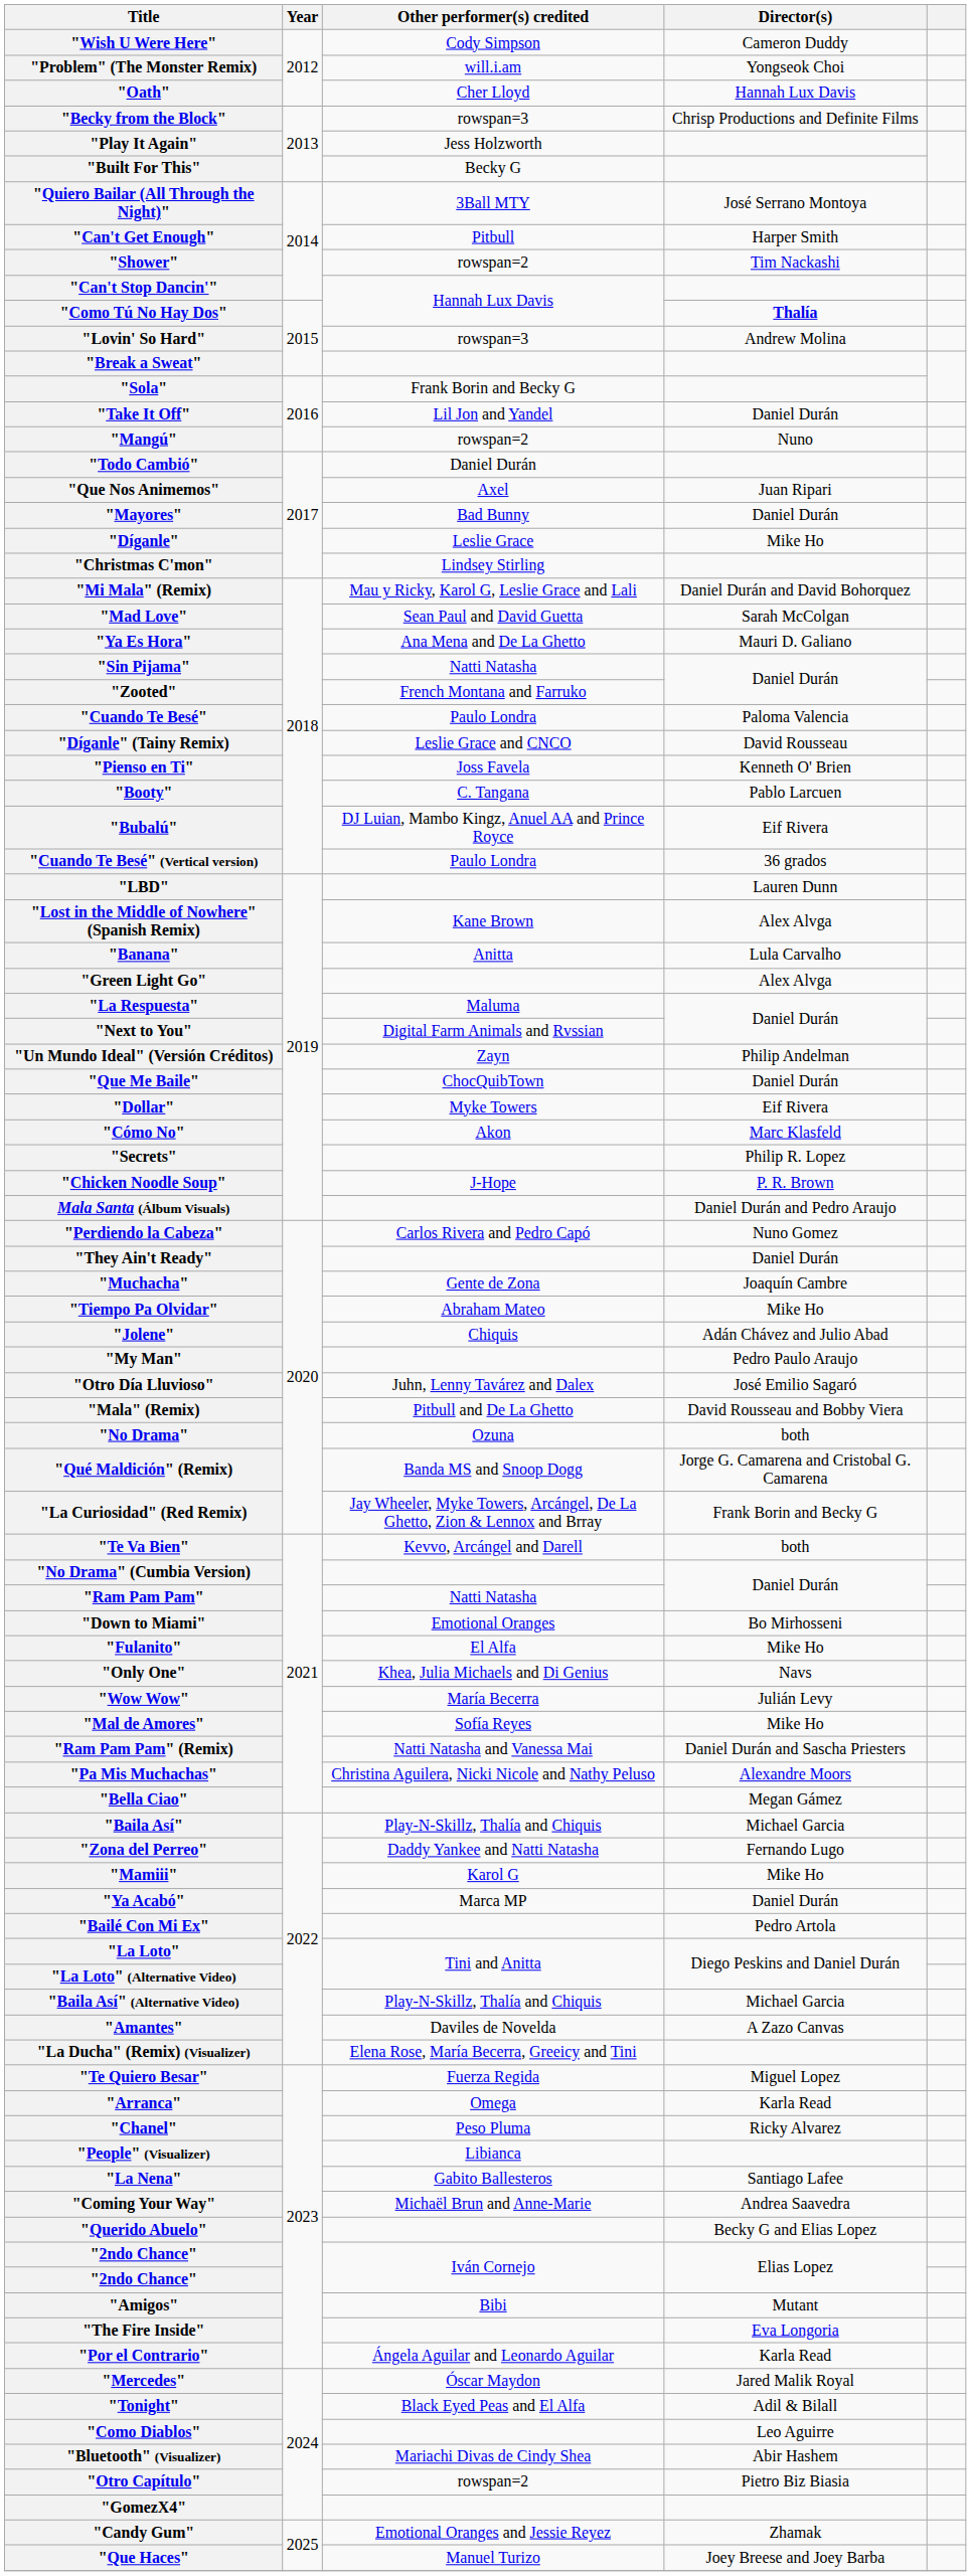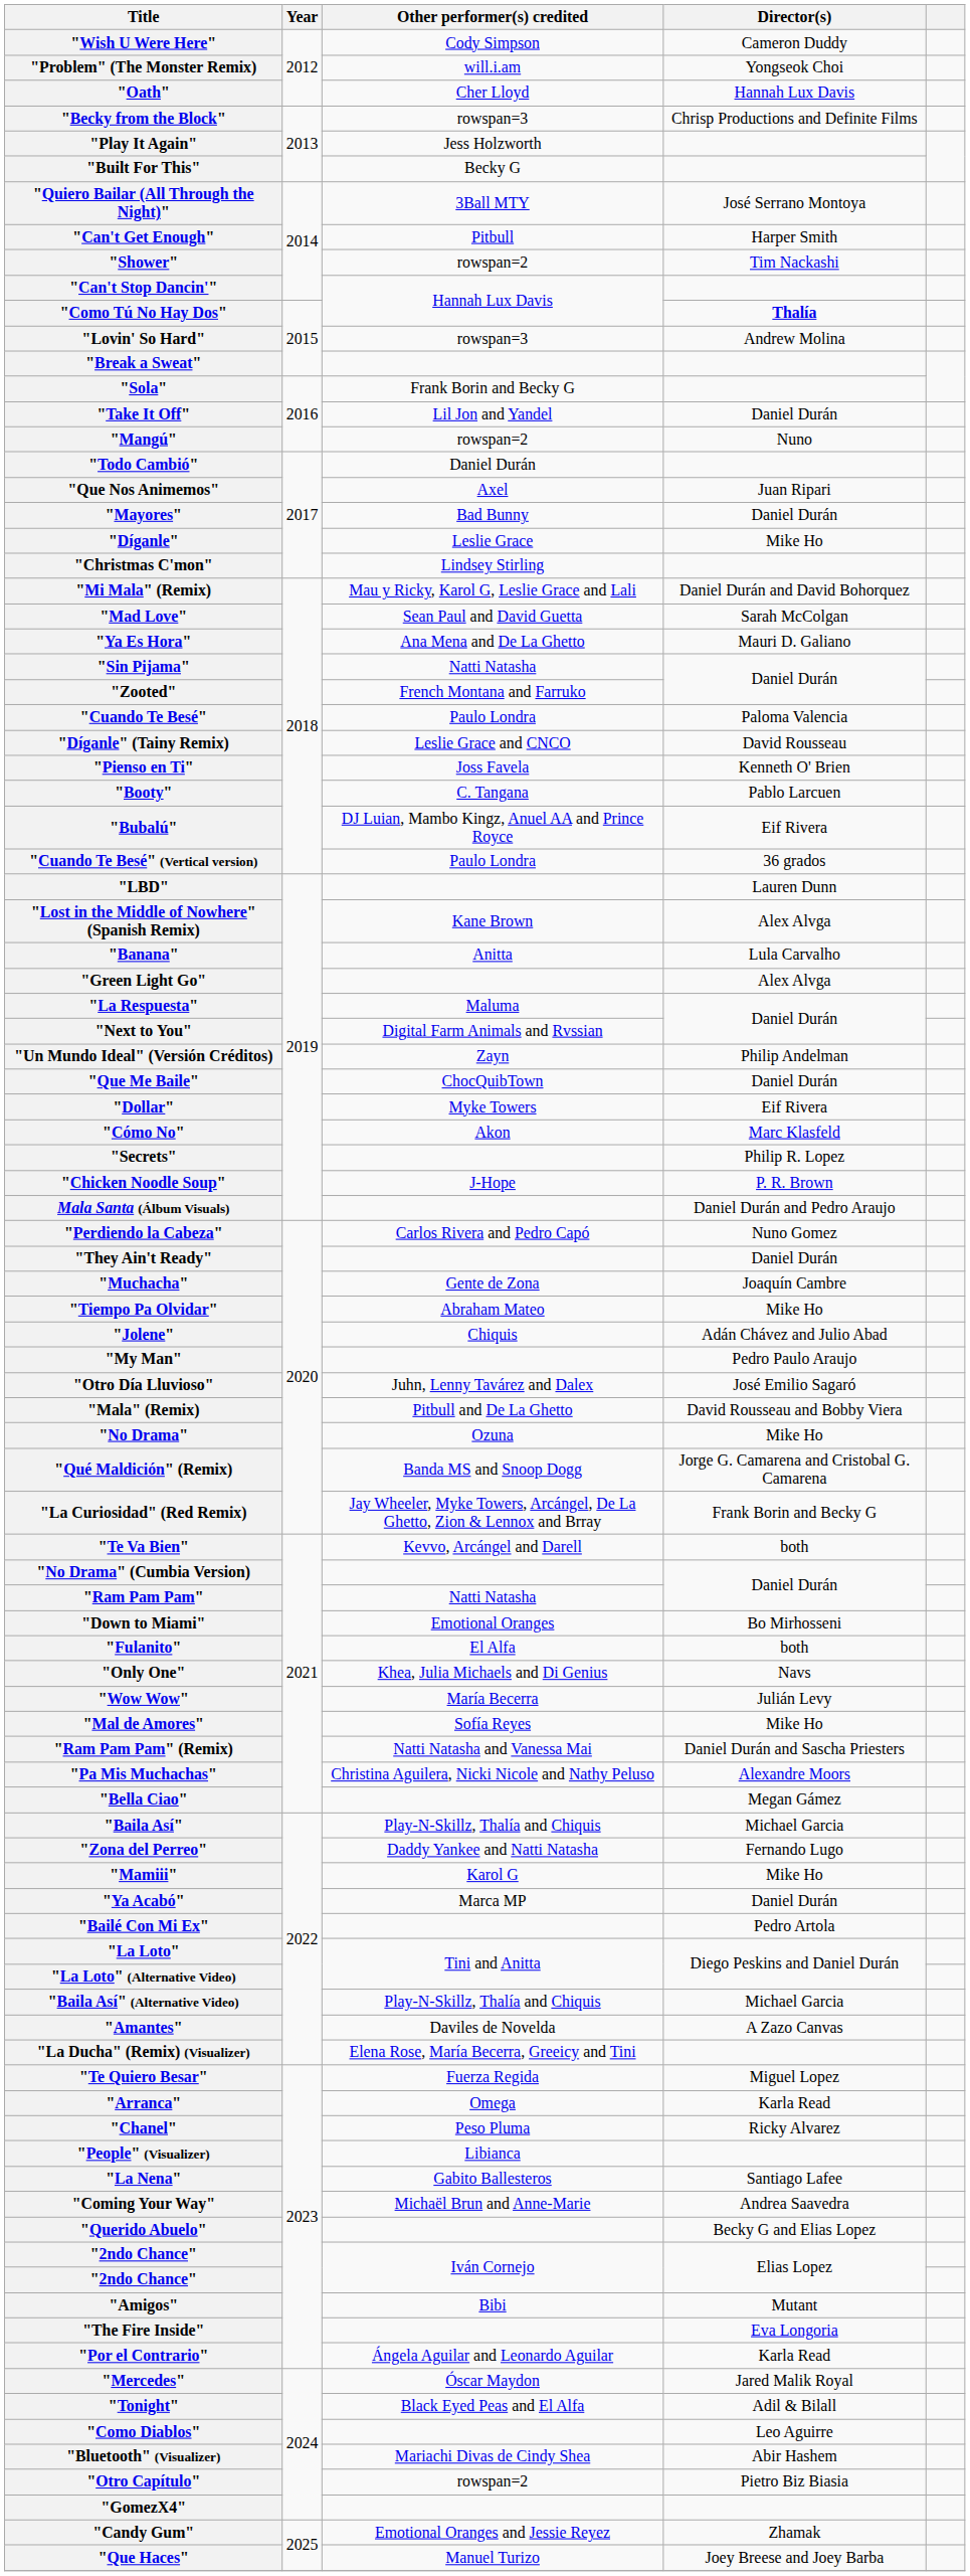"No Drama" | Director(s): both -> Mike Ho
"Fulanito" | Director(s): Mike Ho -> both
